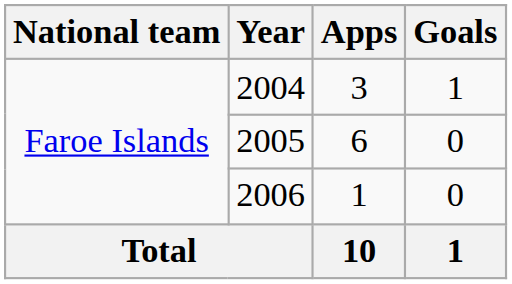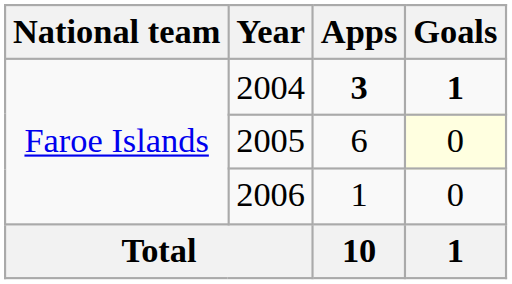2004 | Apps: normal -> bold
2004 | Goals: normal -> bold
2005 | Goals: no background -> lightyellow background
